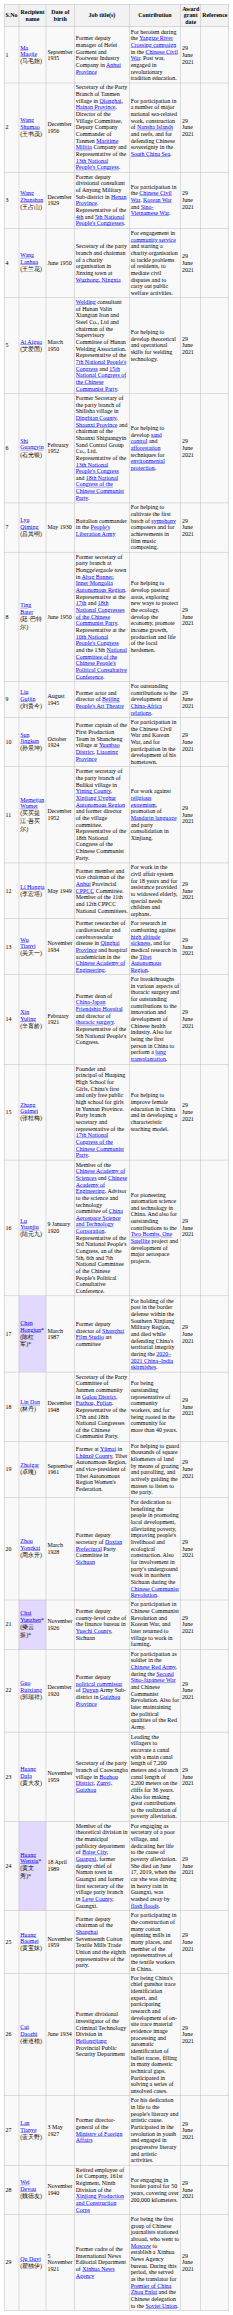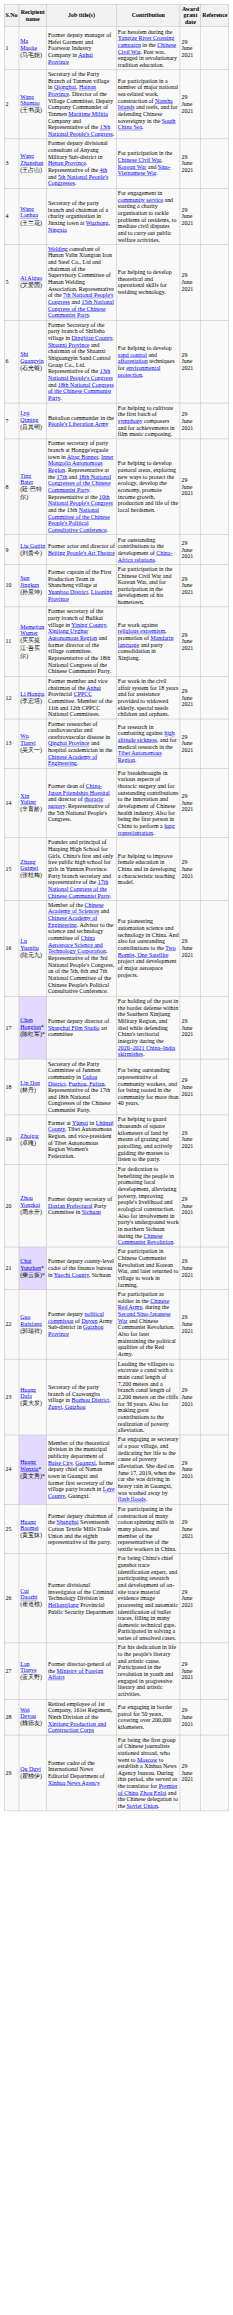- column: Date of birth | September 1935 | December 1956 | December 1929 | June 1950 | March 1950 | February 1952 | May 1930 | June 1950 | August 1945 | October 1924 | December 1952 | May 1949 | November 1934 | February 1921 | 9 January 1920 | March 1987 | December 1948 | September 1961 | March 1928 | November 1926 | December 1920 | November 1959 | 18 April 1989 | November 1959 | June 1934 | 3 May 1927 | November 1940 | 5 November 1921
